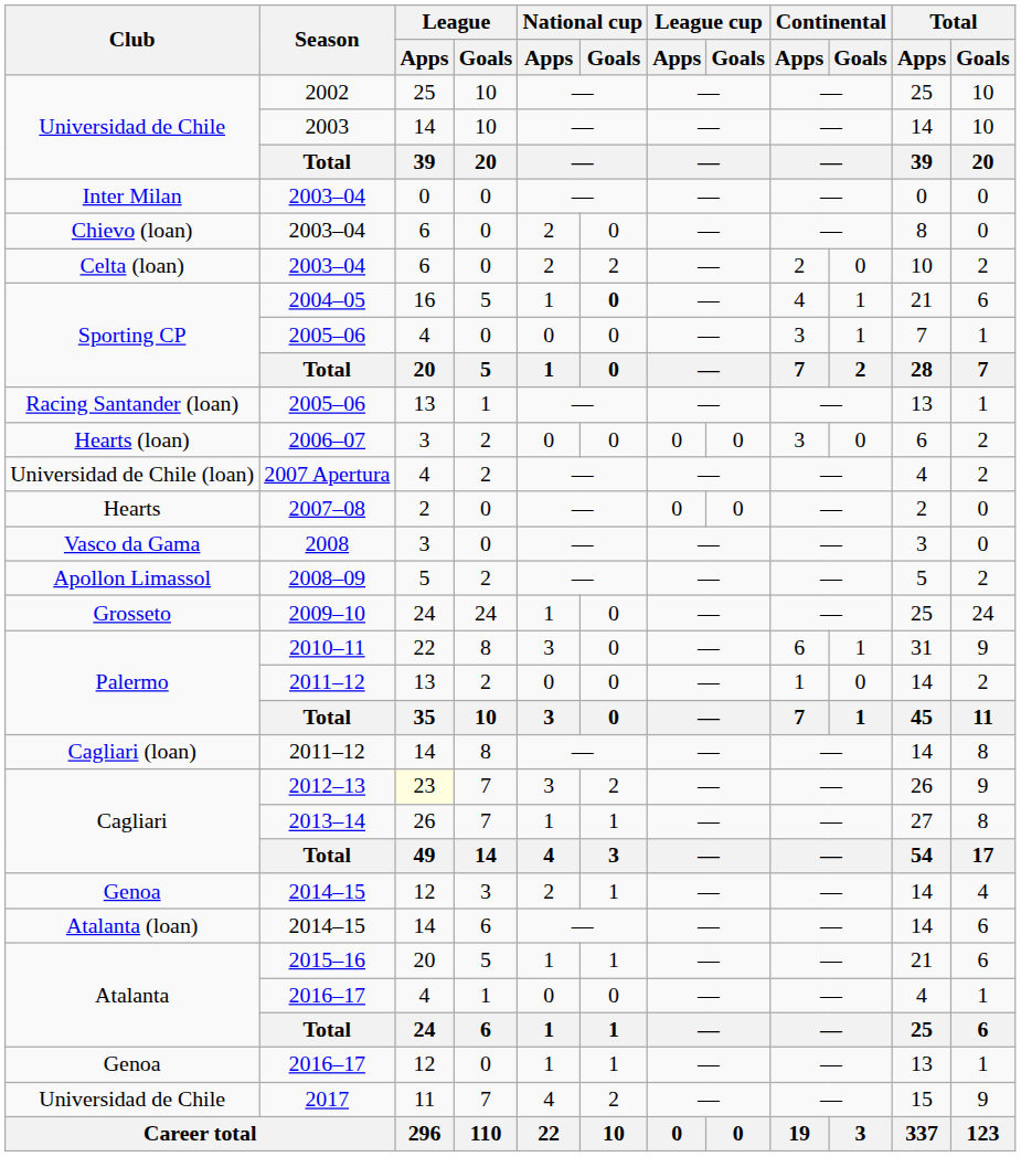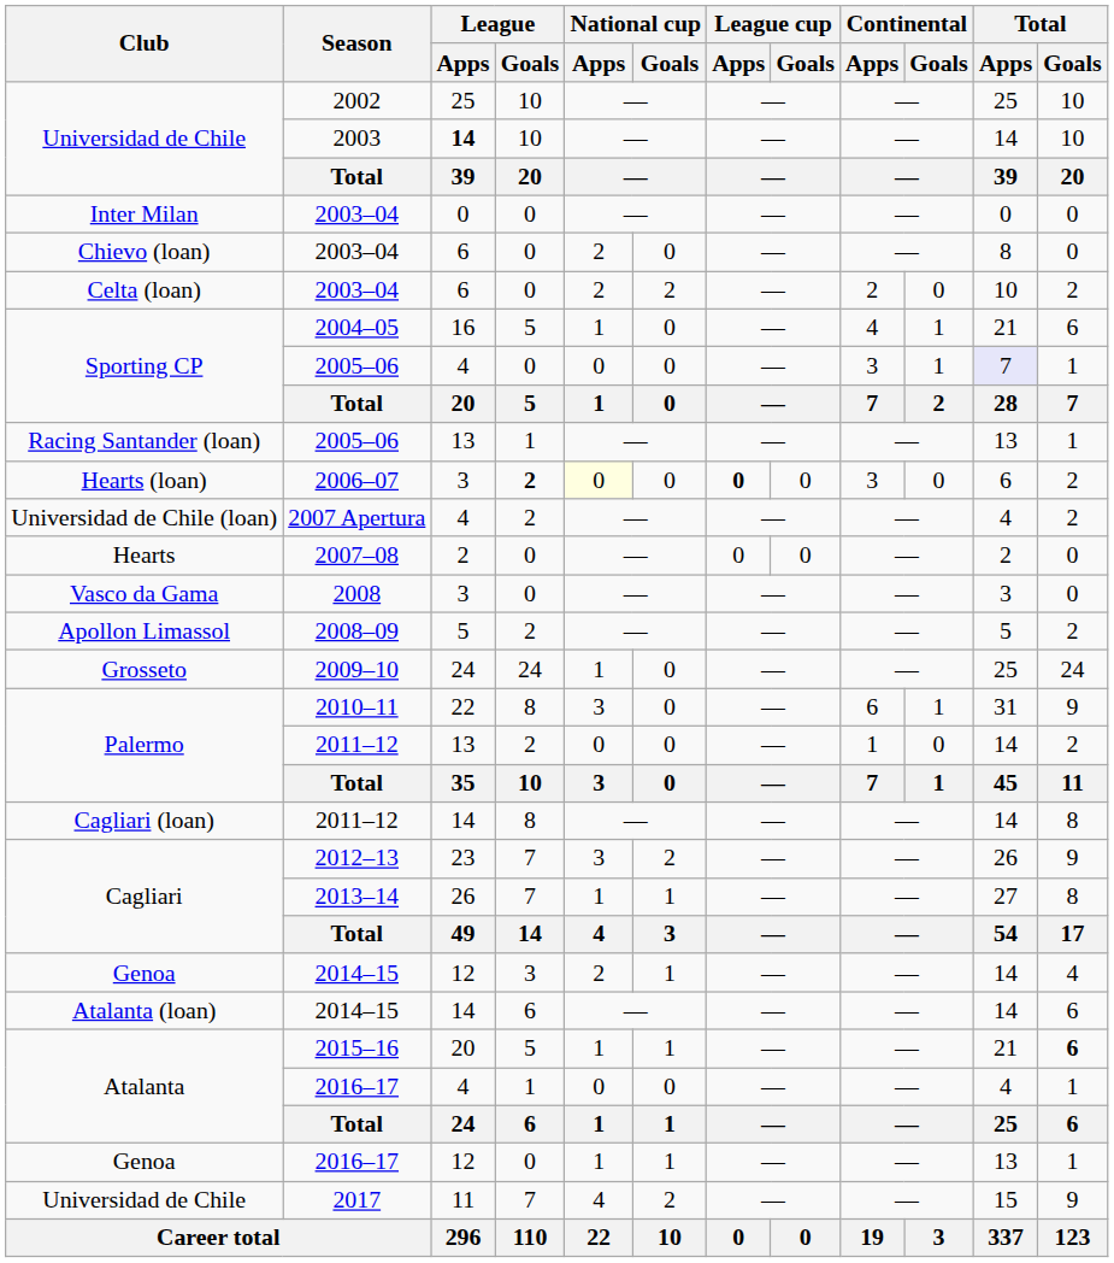2003 | League / Apps: normal -> bold
2004–05 | National cup / Goals: bold -> normal
Sporting CP / 2005–06 | Total / Apps: no background -> lavender background
2006–07 | League / Goals: normal -> bold
2006–07 | National cup / Apps: no background -> lightyellow background
2006–07 | League cup / Apps: normal -> bold
2012–13 | League / Apps: lightyellow background -> no background
2015–16 | Total / Goals: normal -> bold
